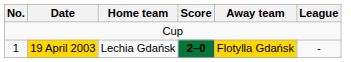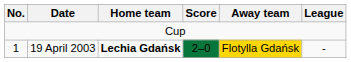1 | Date: gold background -> no background
1 | Home team: normal -> bold
1 | Score: bold -> normal
